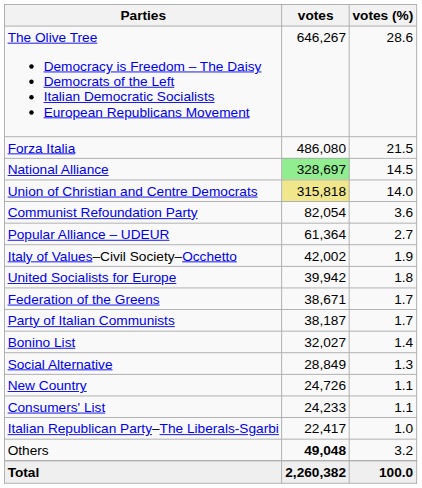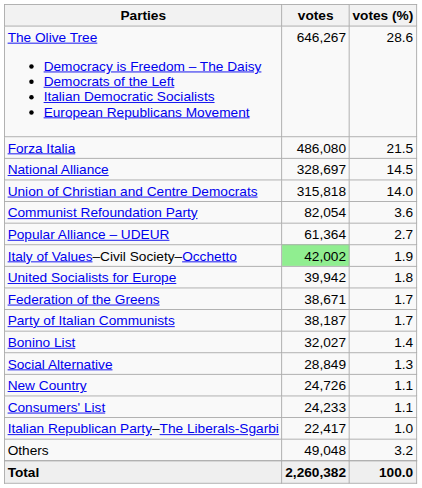National Alliance | votes: lightgreen background -> no background
Union of Christian and Centre Democrats | votes: khaki background -> no background
Italy of Values–Civil Society–Occhetto | votes: no background -> lightgreen background
Others | votes: bold -> normal
